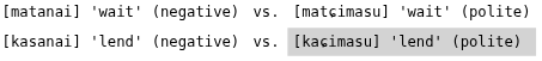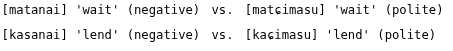[kasanai] 'lend' (negative) | column 3: lightgrey background -> no background
